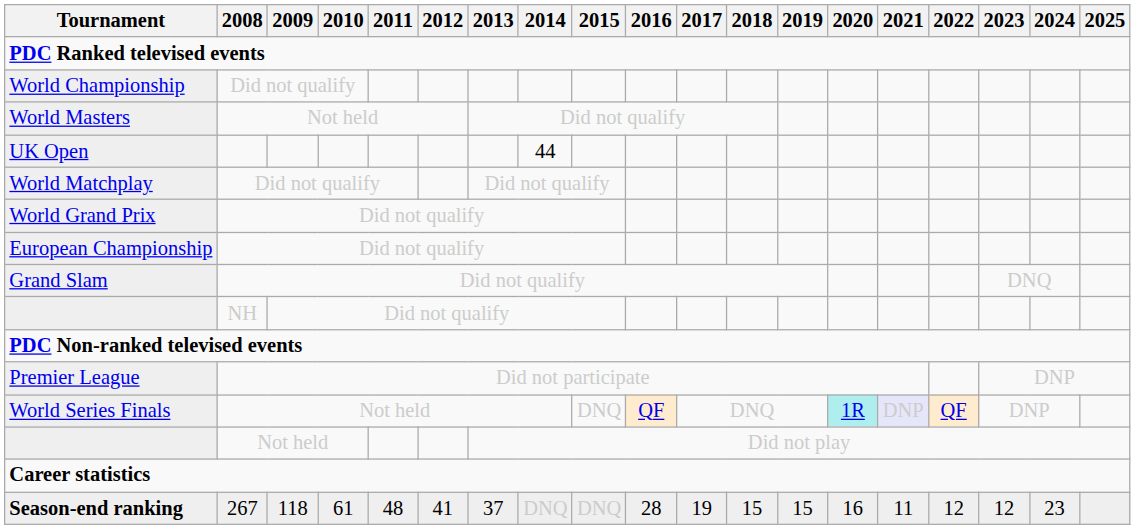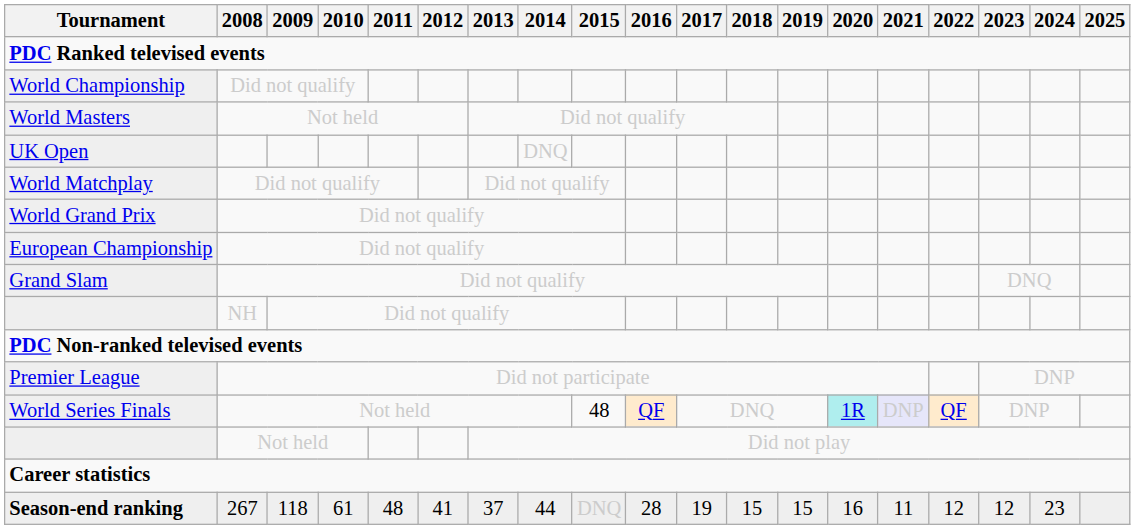UK Open | 2014: 44 -> DNQ
World Series Finals | 2015: DNQ -> 48
Season-end ranking | 2014: DNQ -> 44
